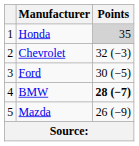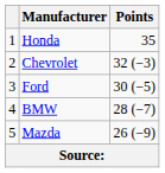Honda | Points: lightgrey background -> no background
BMW | Points: bold -> normal
